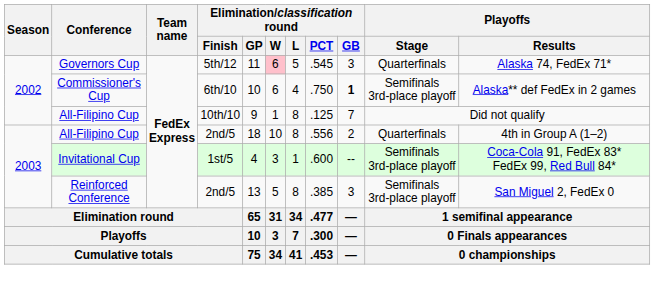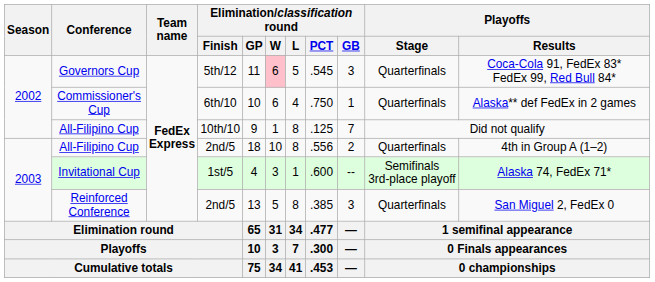Governors Cup | Playoffs / Results: Alaska 74, FedEx 71* -> Coca-Cola 91, FedEx 83* FedEx 99, Red Bull 84*
Commissioner's Cup | Elimination/classification round / GB: bold -> normal
Commissioner's Cup | Playoffs / Stage: Semifinals 3rd-place playoff -> Quarterfinals
Invitational Cup | Playoffs / Results: Coca-Cola 91, FedEx 83* FedEx 99, Red Bull 84* -> Alaska 74, FedEx 71*
Reinforced Conference | Playoffs / Stage: Semifinals 3rd-place playoff -> Quarterfinals
